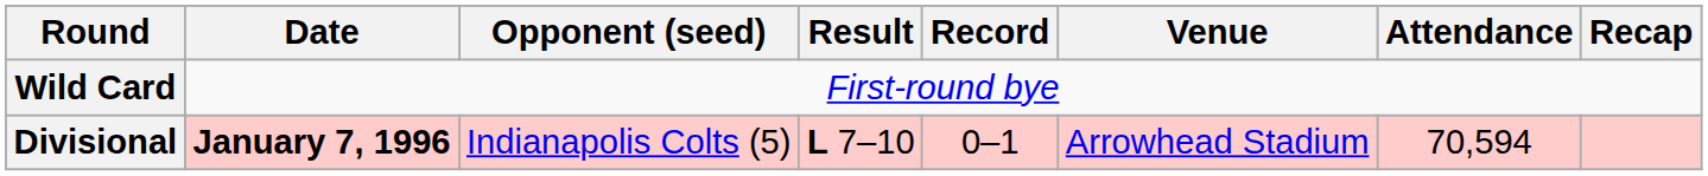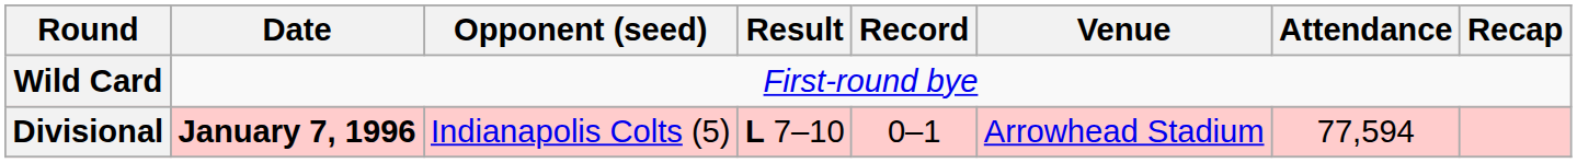Divisional | Attendance: 70,594 -> 77,594
